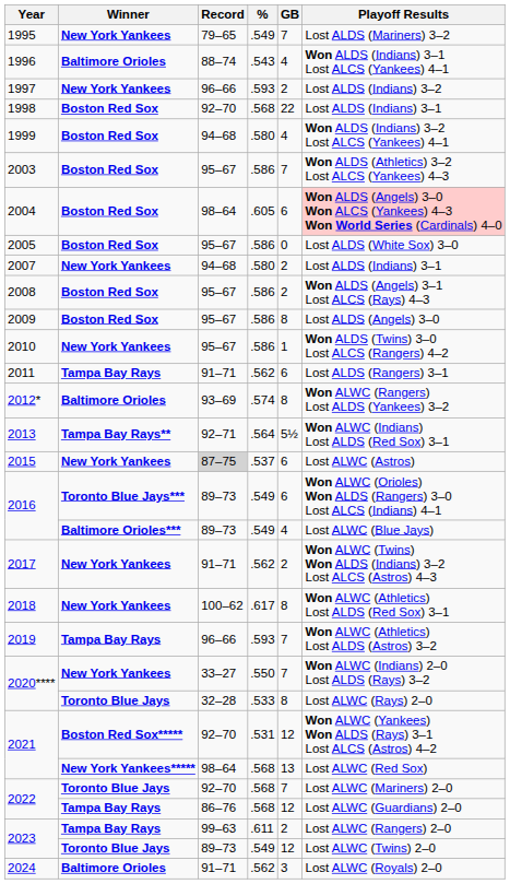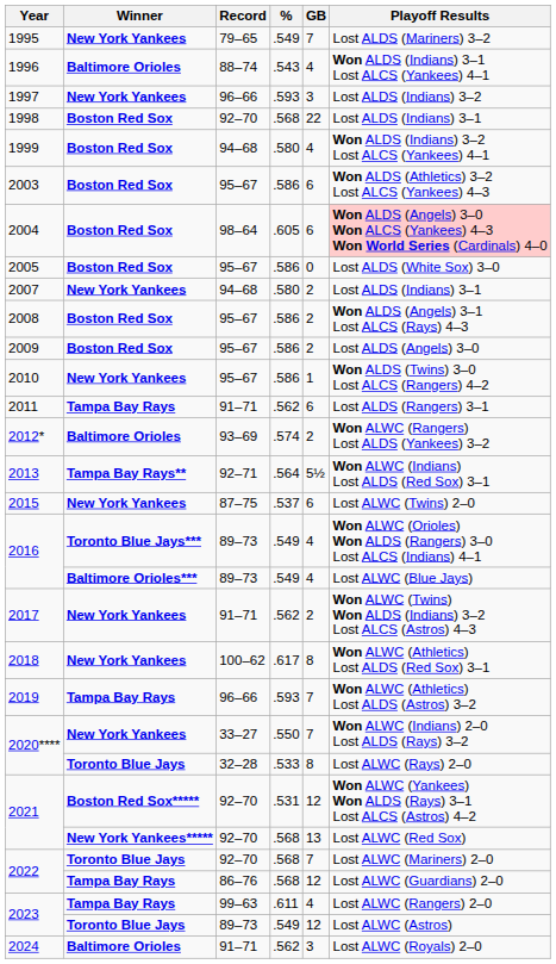1997 | GB: 2 -> 3
2003 | GB: 7 -> 6
2009 | GB: 8 -> 2
2012* | GB: 8 -> 2
2015 | Record: lightgrey background -> no background
2015 | Playoff Results: Lost ALWC (Astros) -> Lost ALWC (Twins) 2–0
2016 / Toronto Blue Jays*** | GB: 6 -> 4
2021 / New York Yankees***** | Record: 98–64 -> 92–70
2023 / Tampa Bay Rays | GB: 2 -> 4
2023 / Toronto Blue Jays | Playoff Results: Lost ALWC (Twins) 2–0 -> Lost ALWC (Astros)
